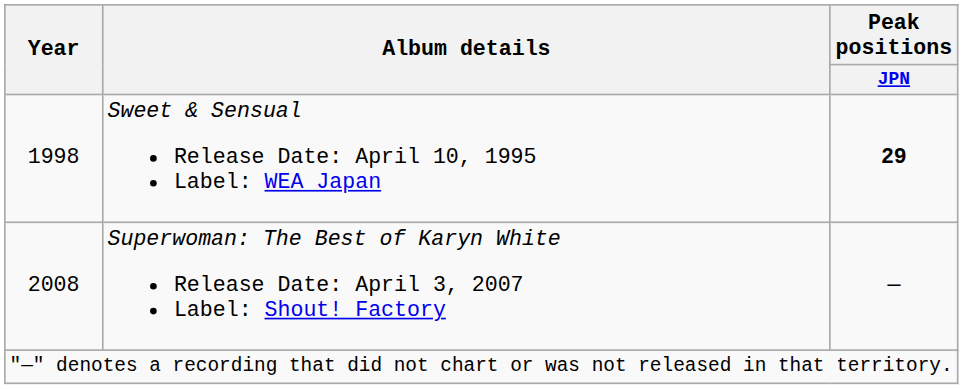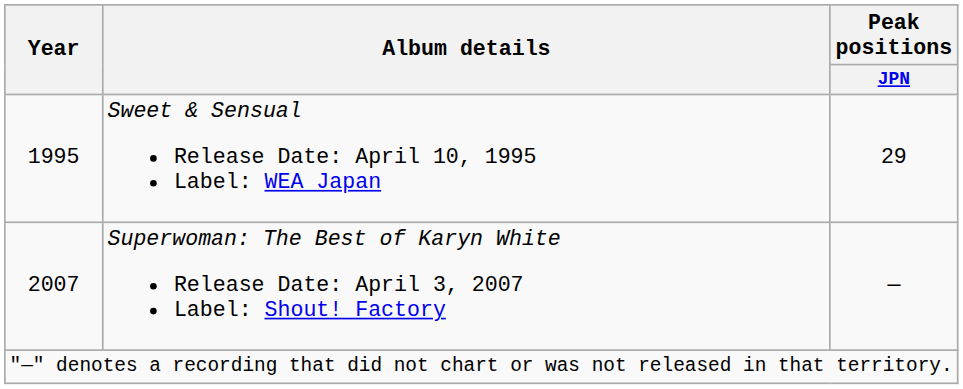row 3 | Year: 1998 -> 1995
row 3 | Peak positions / JPN: bold -> normal
row 4 | Year: 2008 -> 2007
